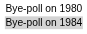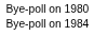row 2 | column 1: lightgrey background -> no background
